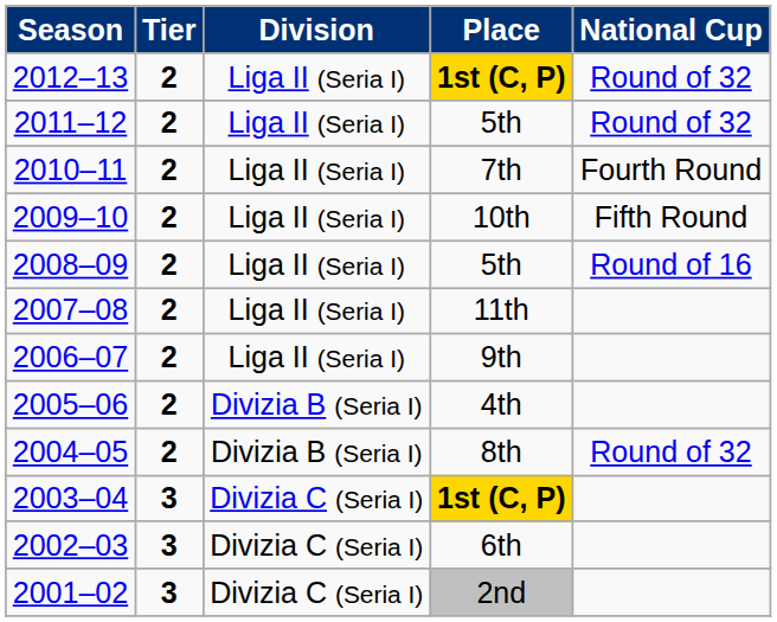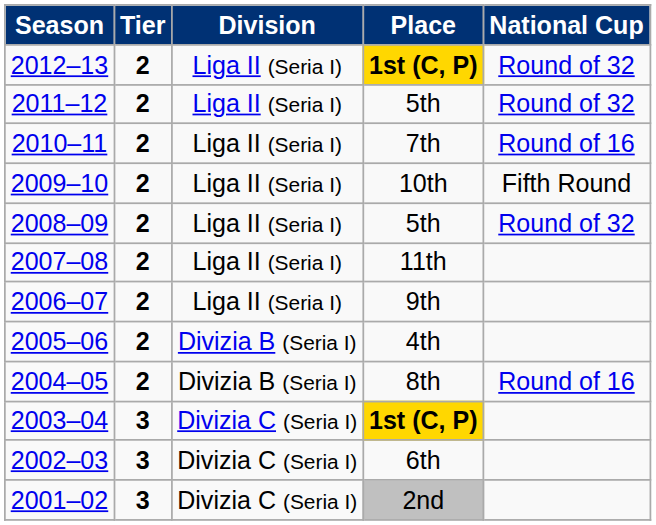2010–11 | National Cup: Fourth Round -> Round of 16
2008–09 | National Cup: Round of 16 -> Round of 32
2004–05 | National Cup: Round of 32 -> Round of 16
